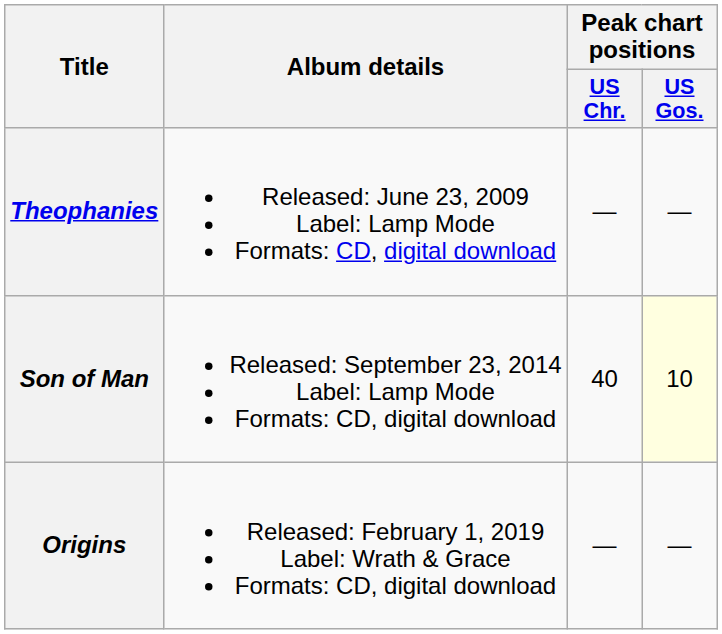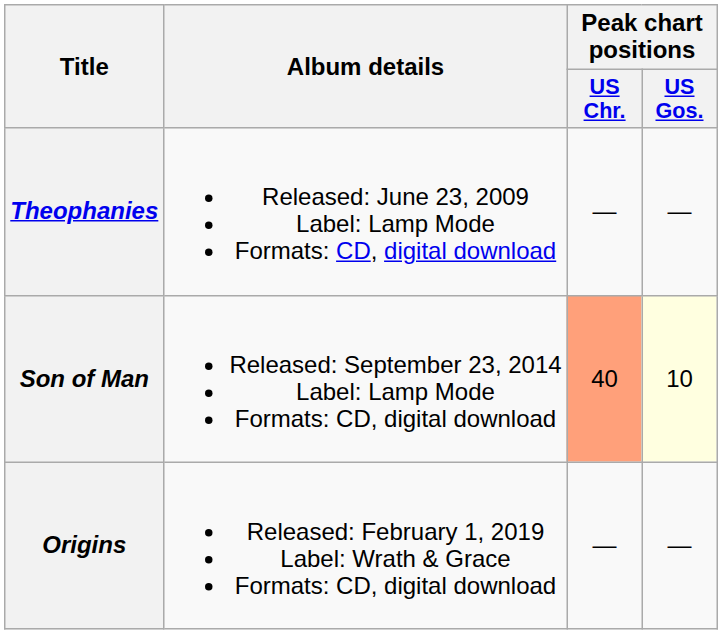Son of Man | Peak chart positions / US Chr.: no background -> lightsalmon background
